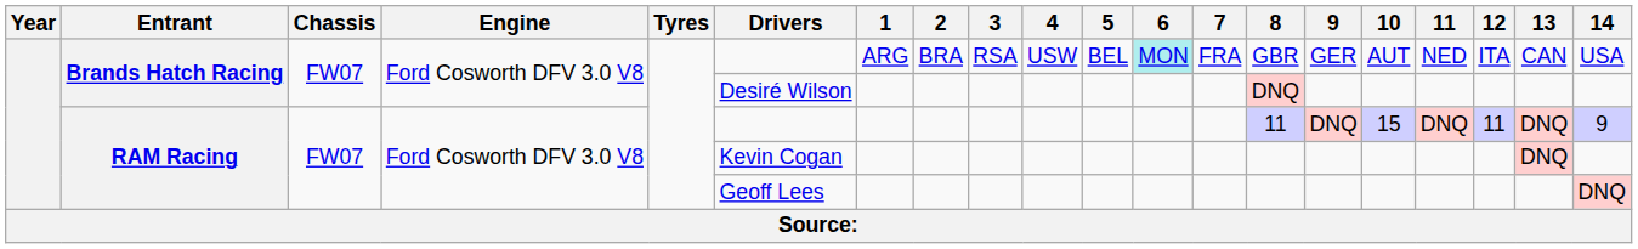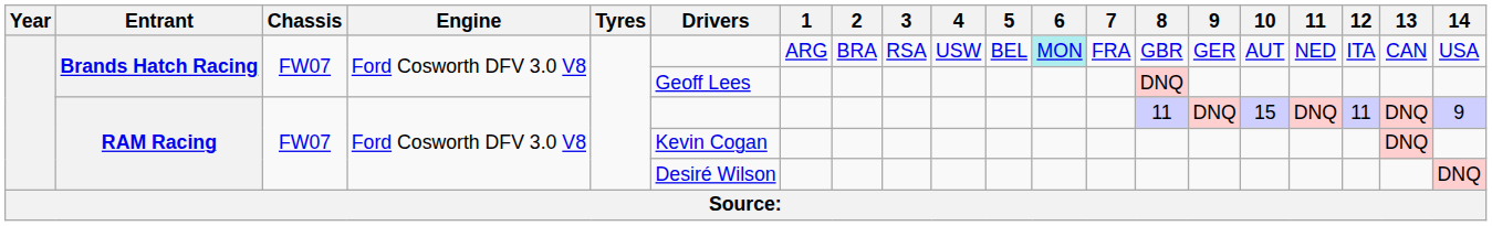row 3 | Drivers: Desiré Wilson -> Geoff Lees
row 6 | Drivers: Geoff Lees -> Desiré Wilson
